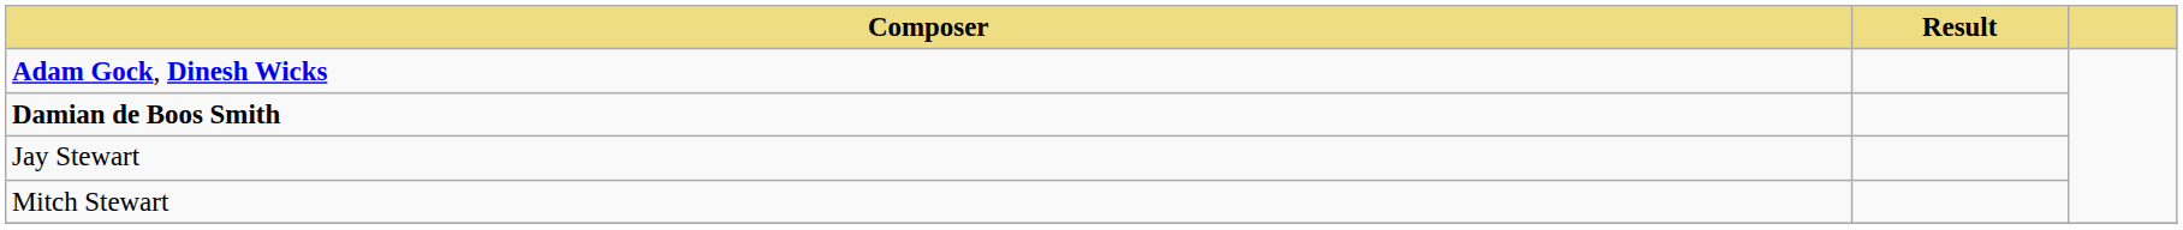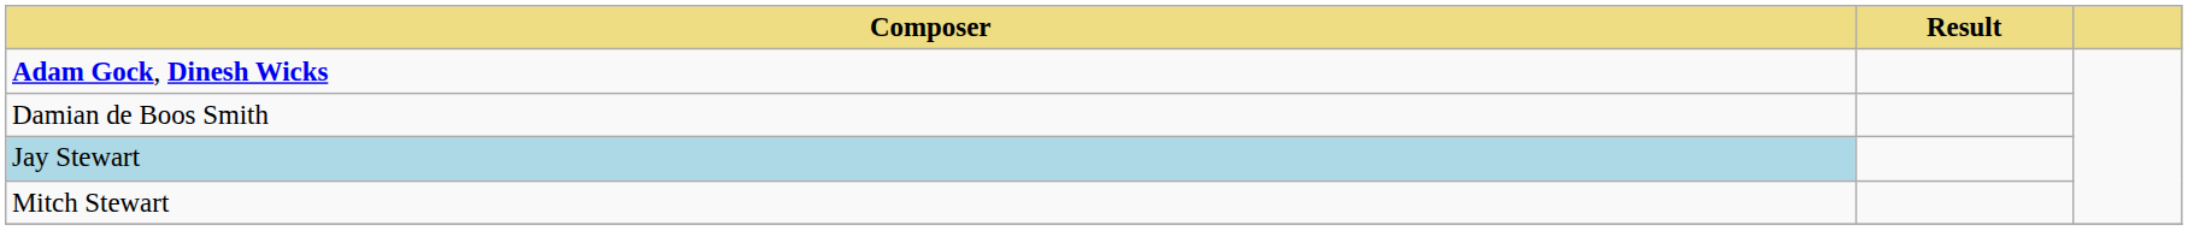Damian de Boos Smith | Composer: bold -> normal
Jay Stewart | Composer: no background -> lightblue background
